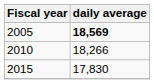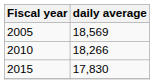2005 | daily average: bold -> normal
